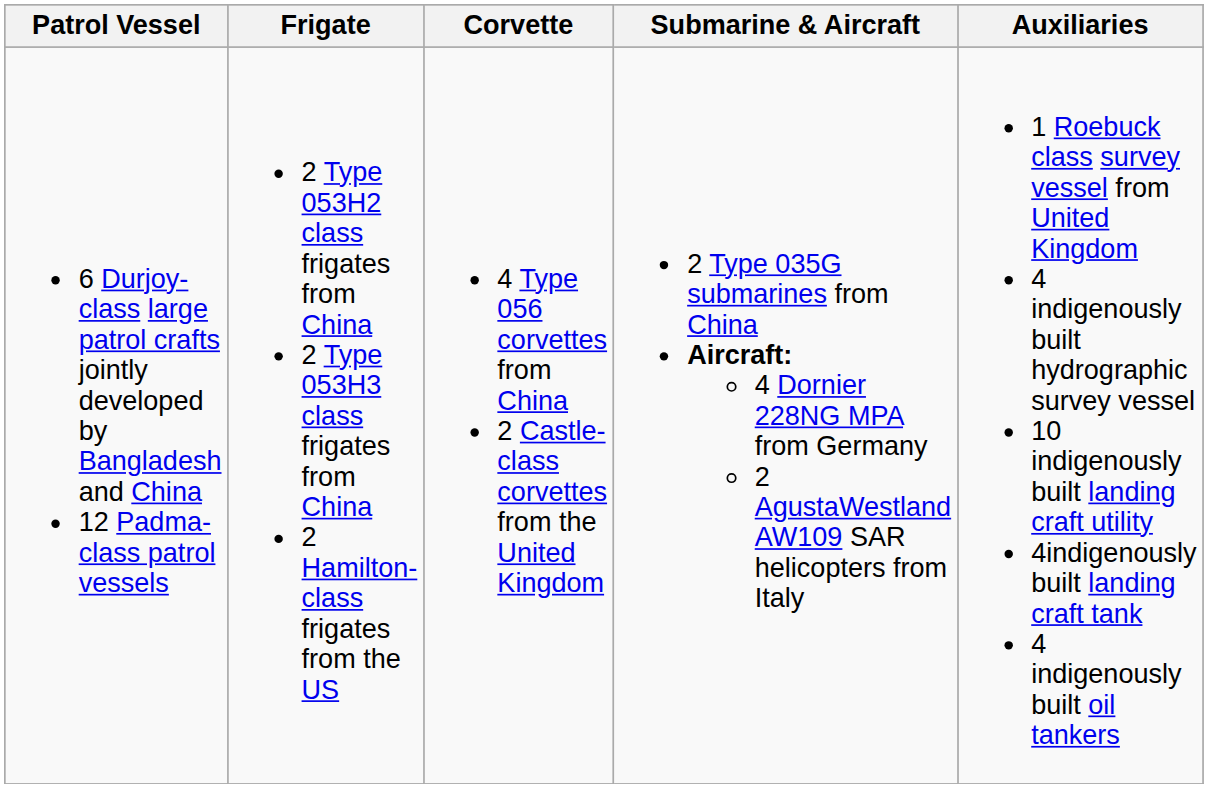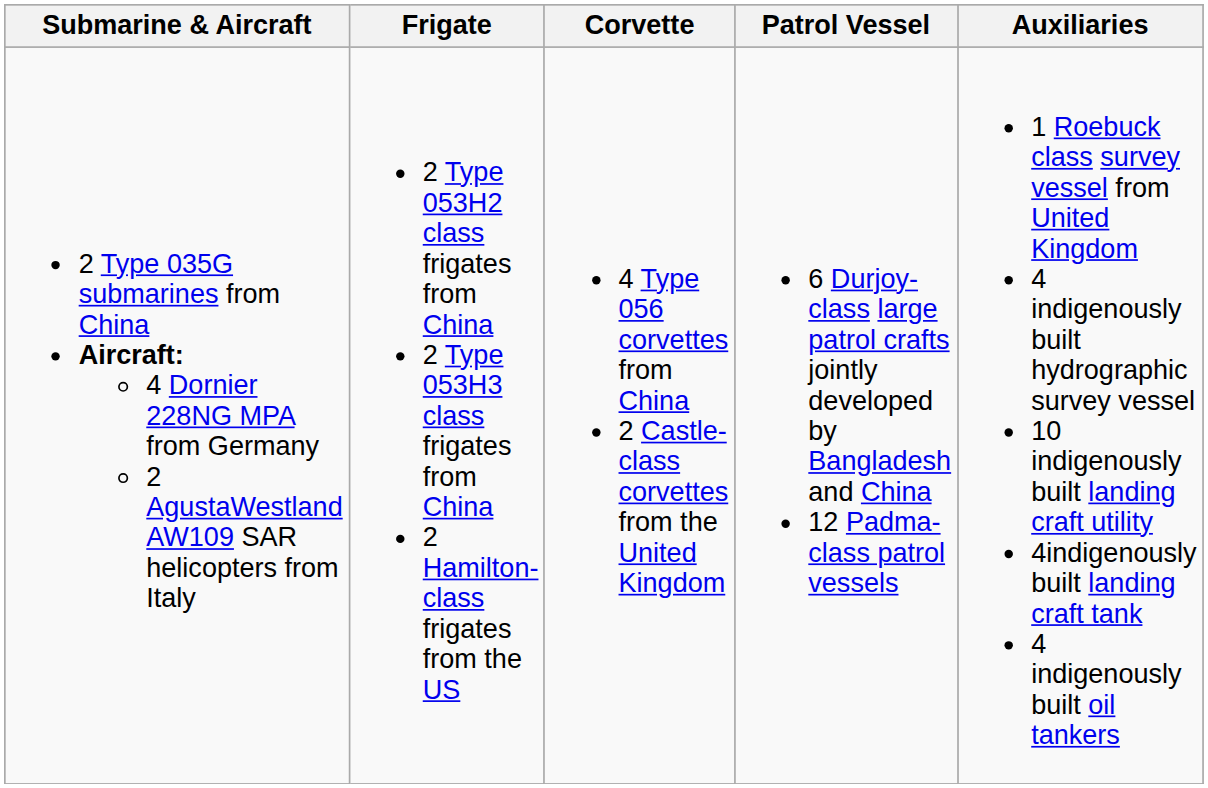columns swapped: Submarine & Aircraft <-> Patrol Vessel
